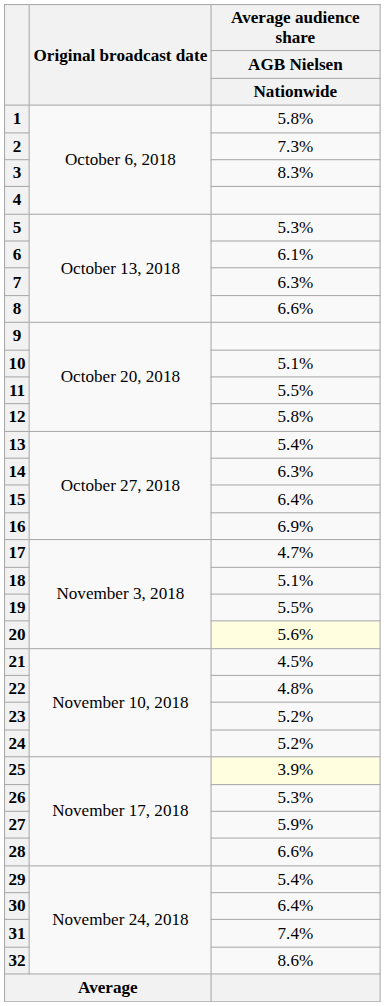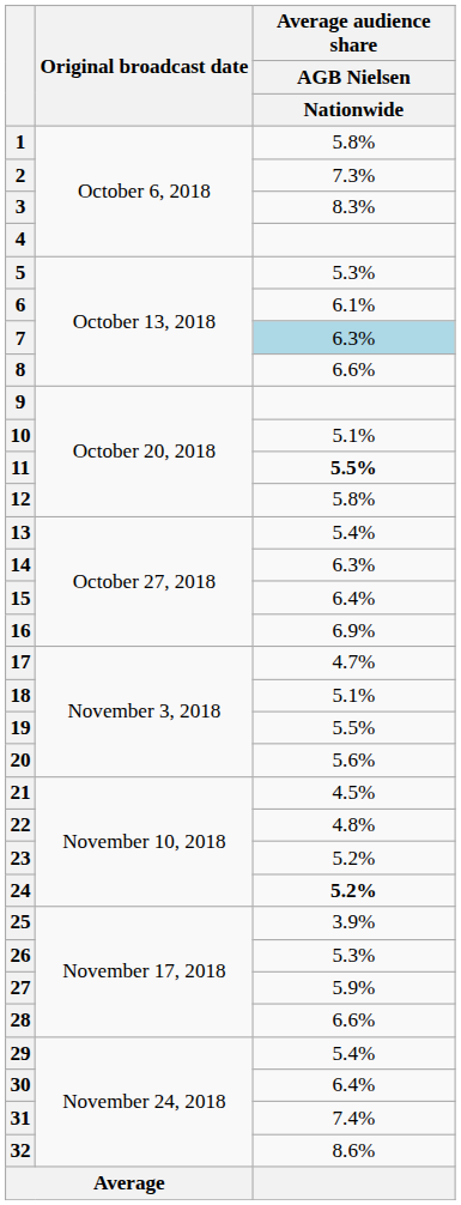7 | Average audience share / AGB Nielsen / Nationwide: no background -> lightblue background
11 | Average audience share / AGB Nielsen / Nationwide: normal -> bold
20 | Average audience share / AGB Nielsen / Nationwide: lightyellow background -> no background
24 | Average audience share / AGB Nielsen / Nationwide: normal -> bold
25 | Average audience share / AGB Nielsen / Nationwide: lightyellow background -> no background
